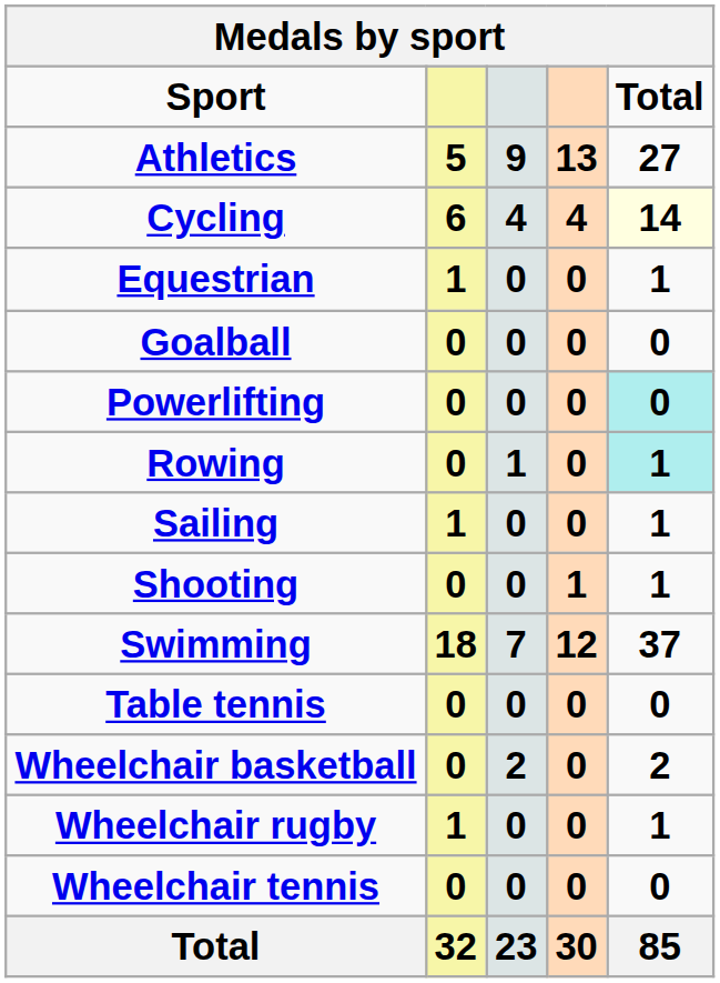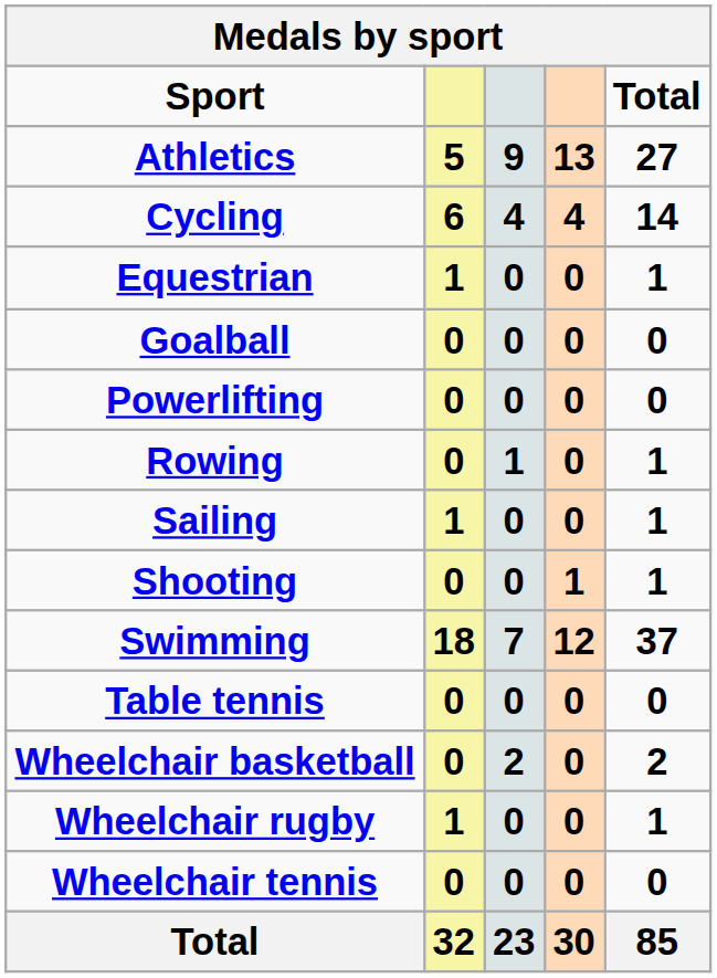Cycling | Total: lightyellow background -> no background
Powerlifting | Total: paleturquoise background -> no background
Rowing | Total: paleturquoise background -> no background
